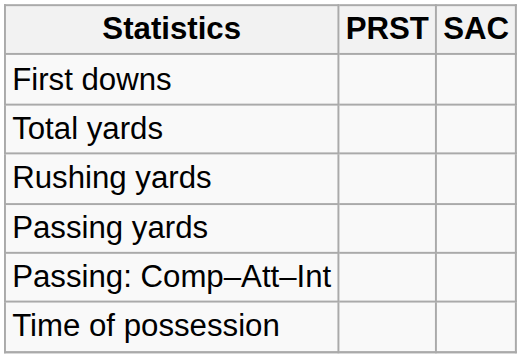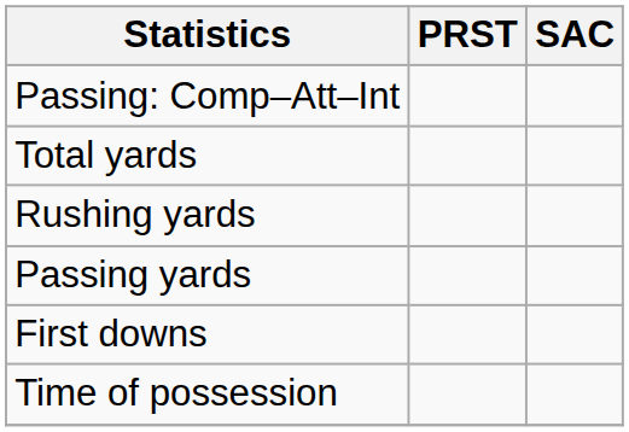rows swapped: First downs <-> Passing: Comp–Att–Int
